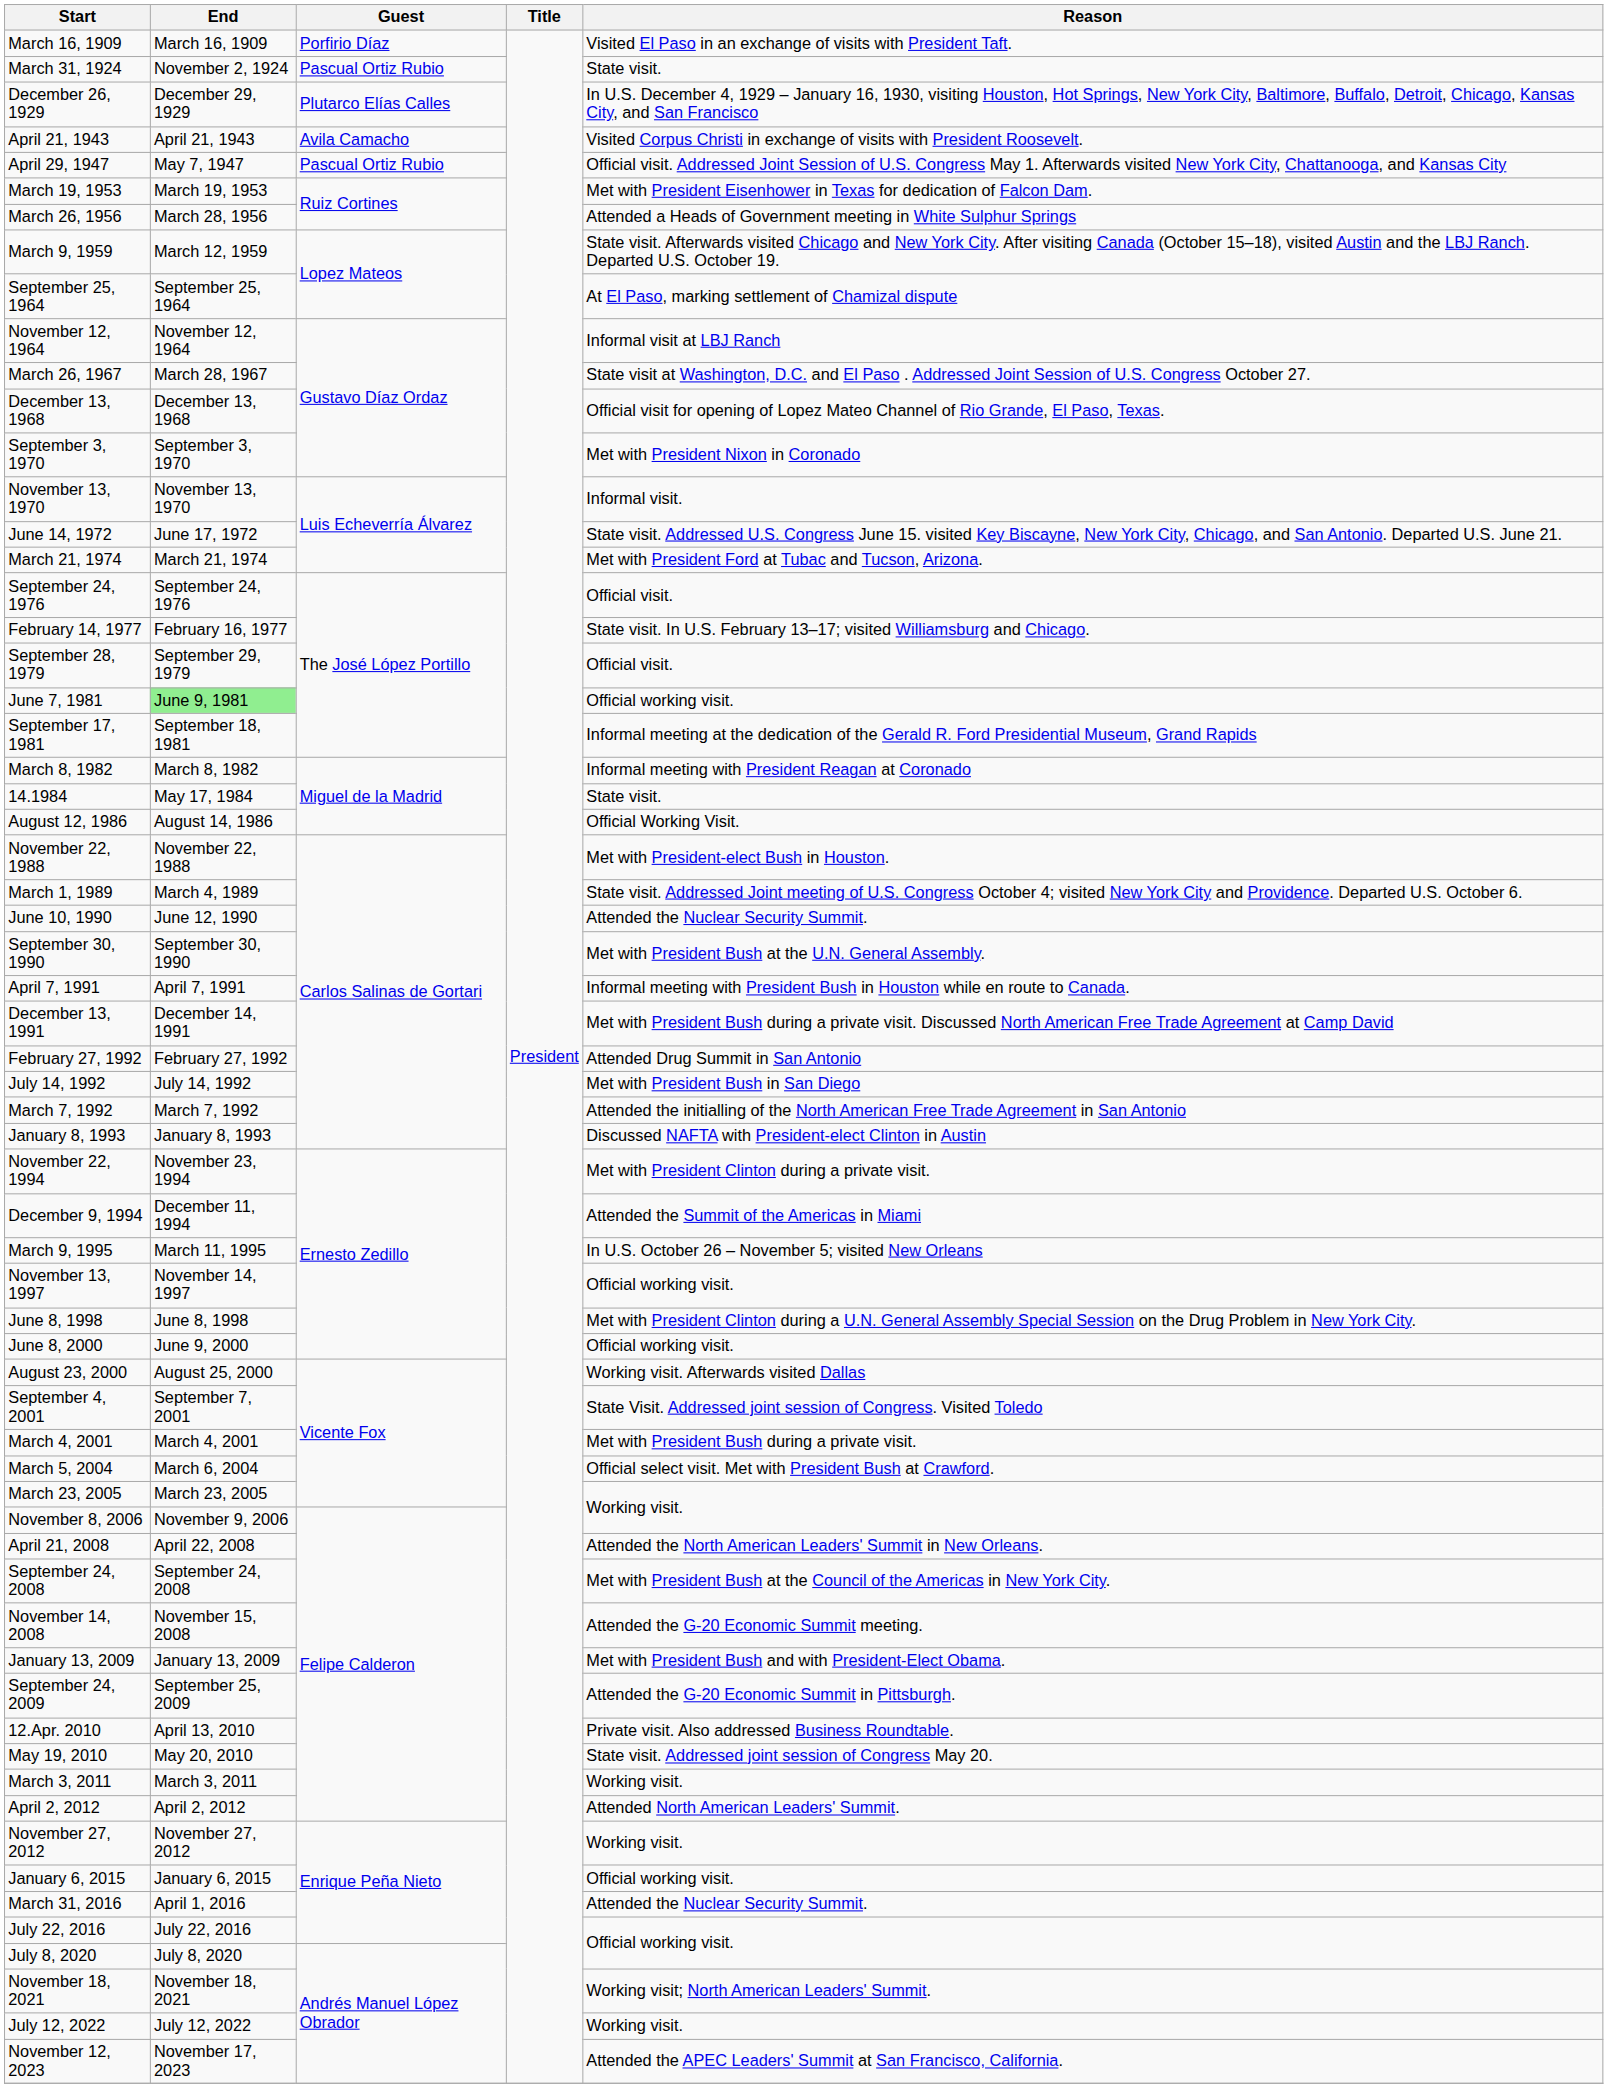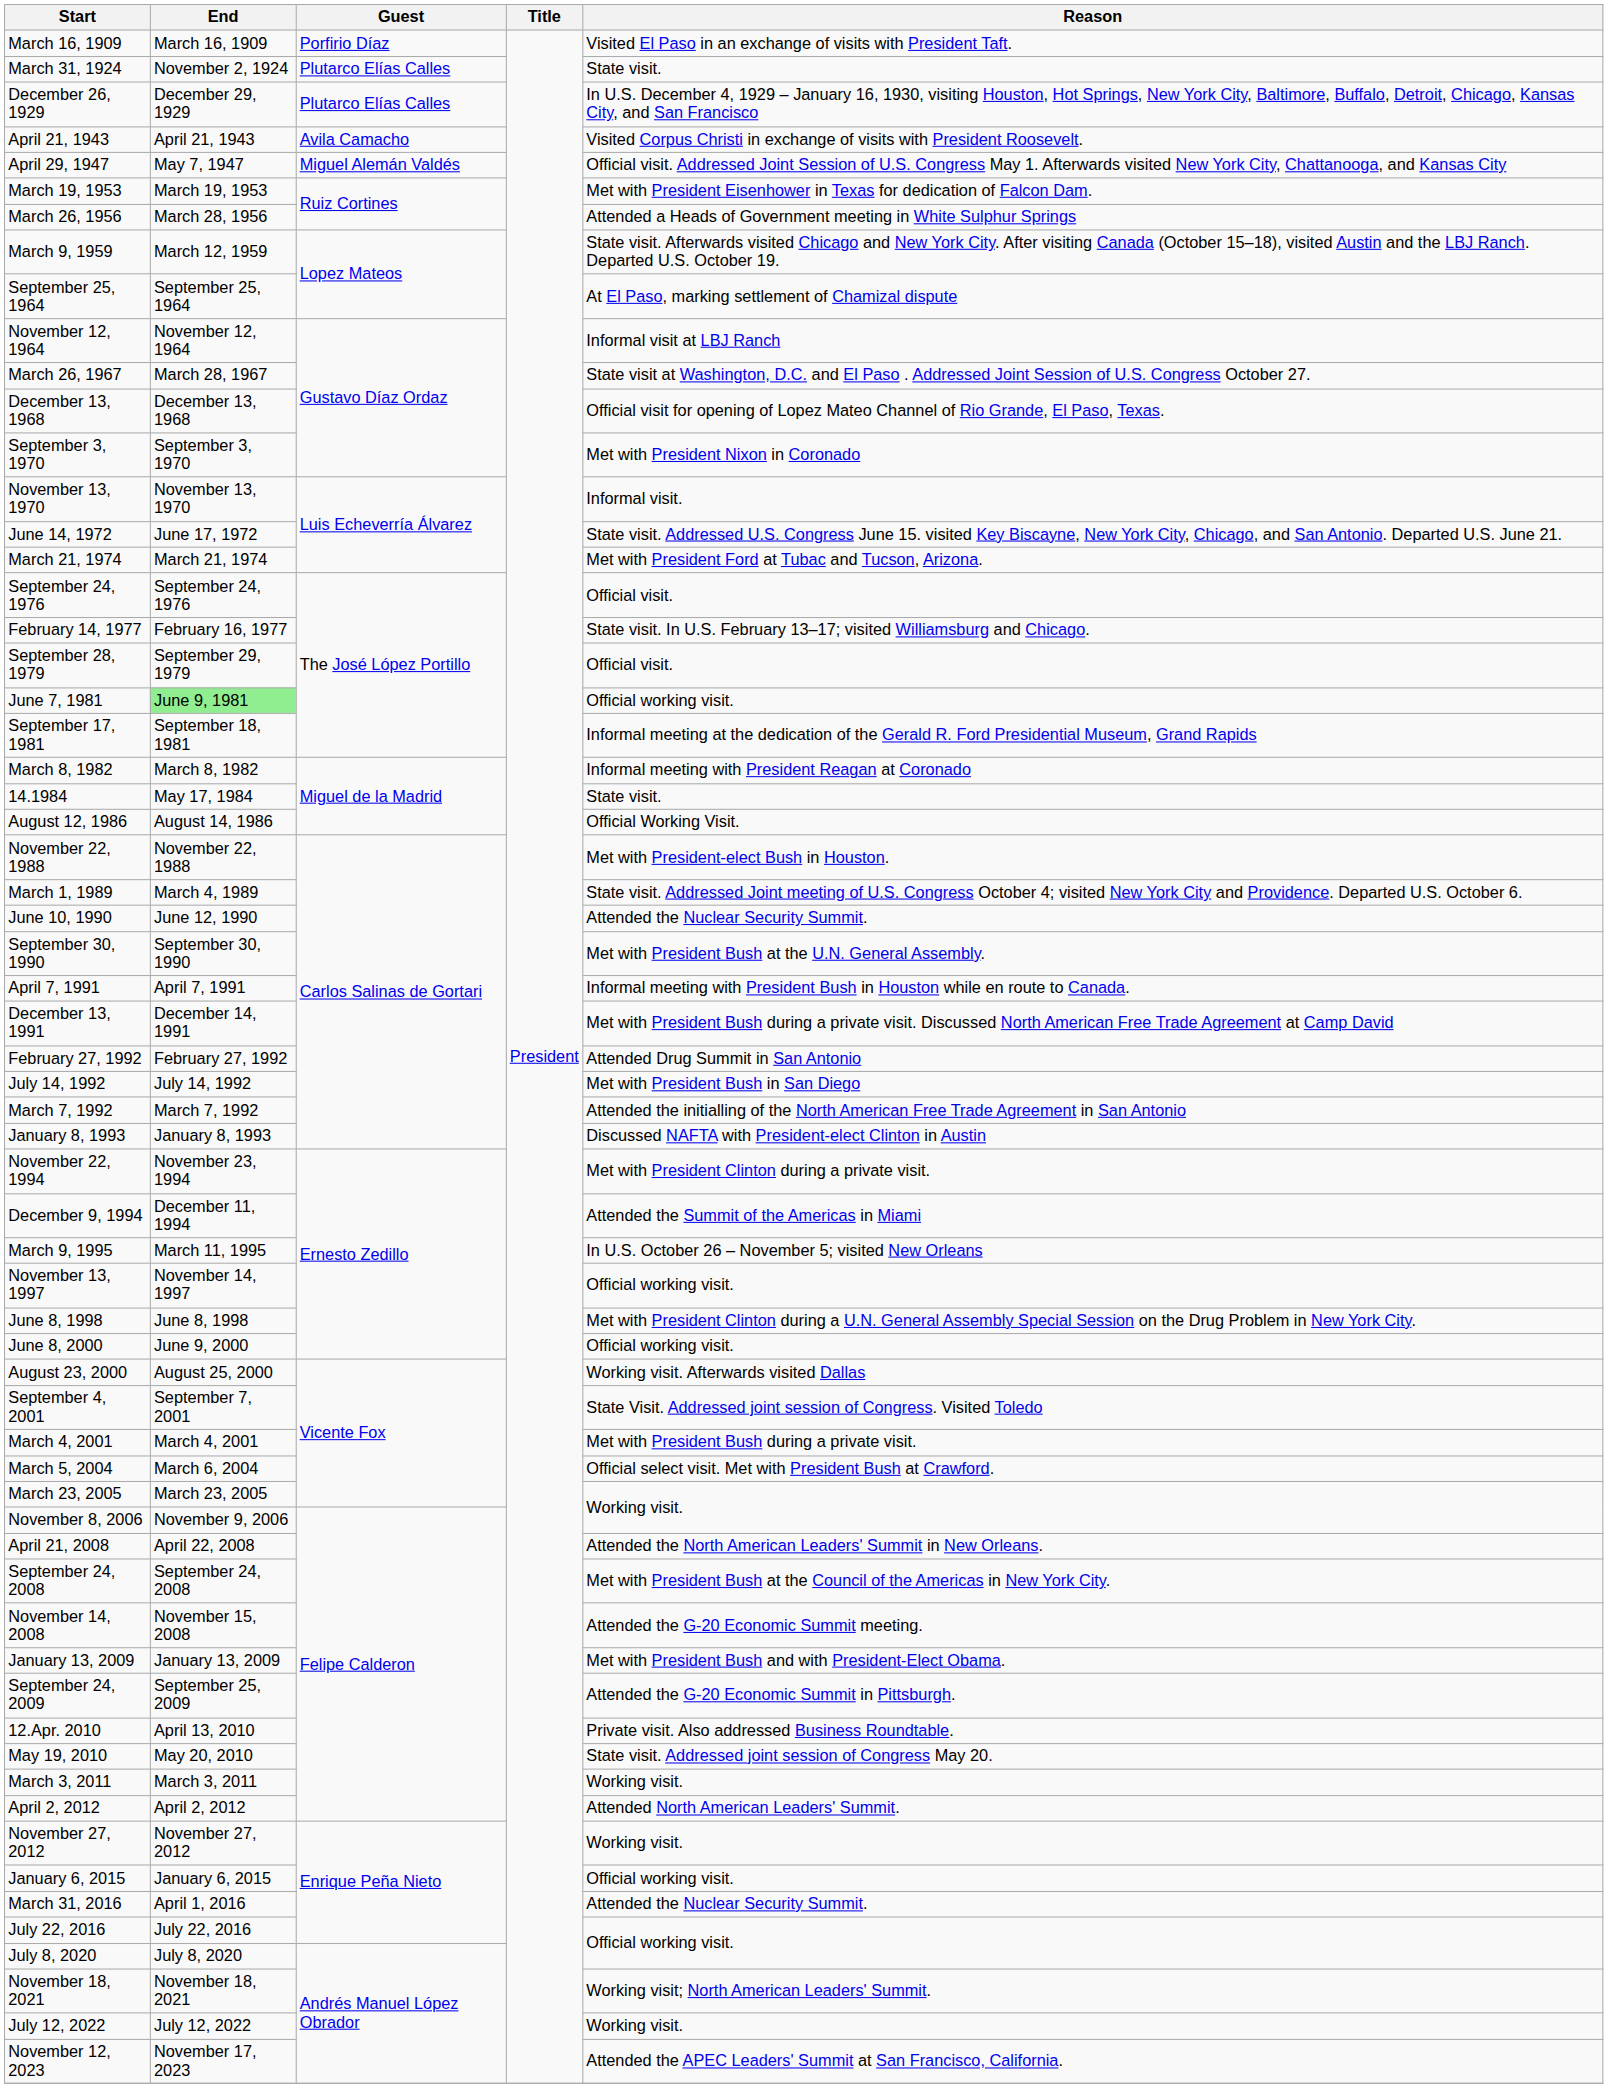March 31, 1924 | Guest: Pascual Ortiz Rubio -> Plutarco Elías Calles
April 29, 1947 | Guest: Pascual Ortiz Rubio -> Miguel Alemán Valdés
